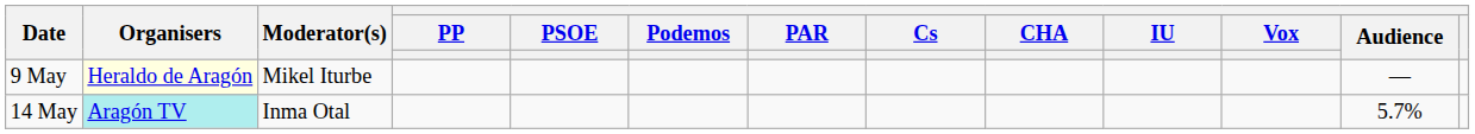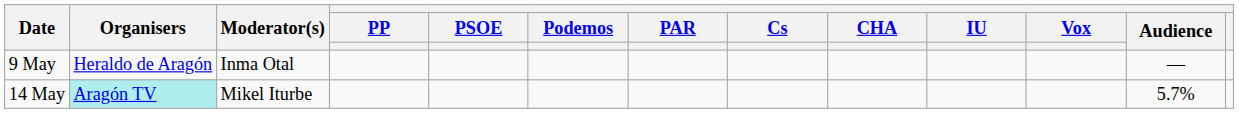9 May | Organisers: lightyellow background -> no background
9 May | Moderator(s): Mikel Iturbe -> Inma Otal
14 May | Moderator(s): Inma Otal -> Mikel Iturbe
